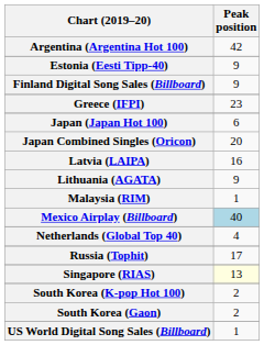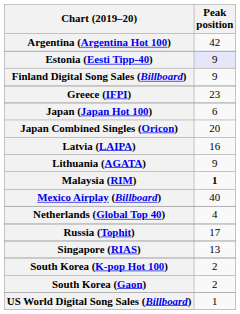Estonia (Eesti Tipp-40) | Peak position: no background -> lavender background
Malaysia (RIM) | Peak position: normal -> bold
Mexico Airplay (Billboard) | Peak position: lightblue background -> no background
Singapore (RIAS) | Peak position: lightyellow background -> no background
